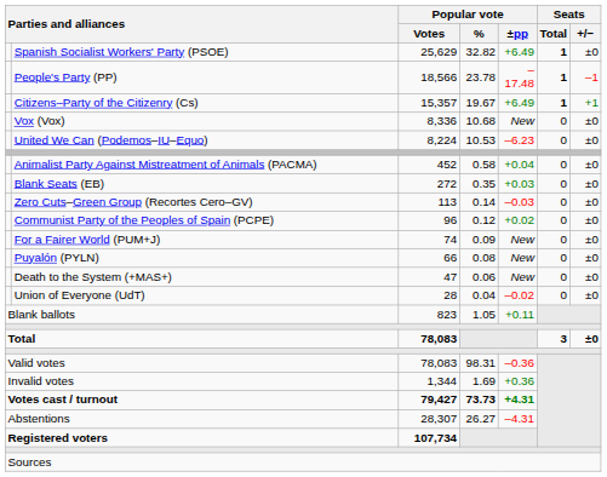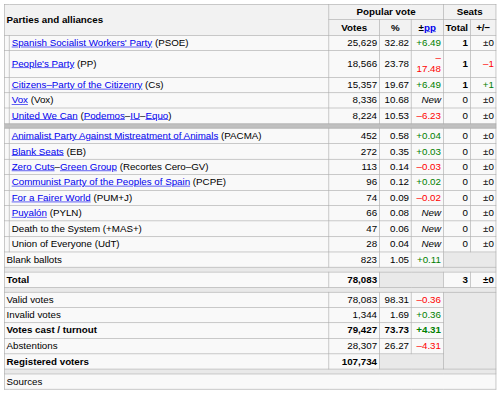For a Fairer World (PUM+J) | Popular vote / ±pp: New -> –0.02
Union of Everyone (UdT) | Popular vote / ±pp: –0.02 -> New
